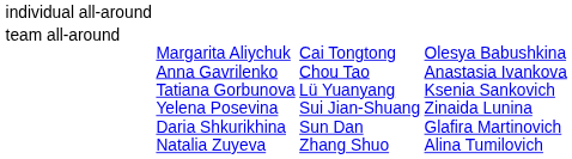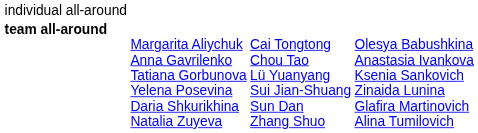row 2 | column 1: normal -> bold
